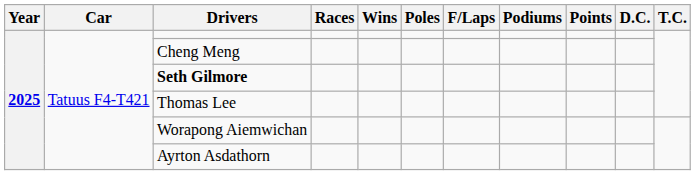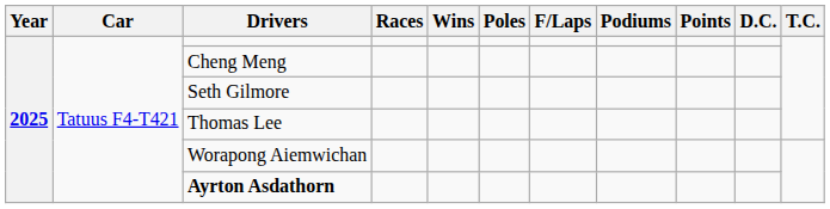Seth Gilmore | Drivers: bold -> normal
Ayrton Asdathorn | Drivers: normal -> bold
